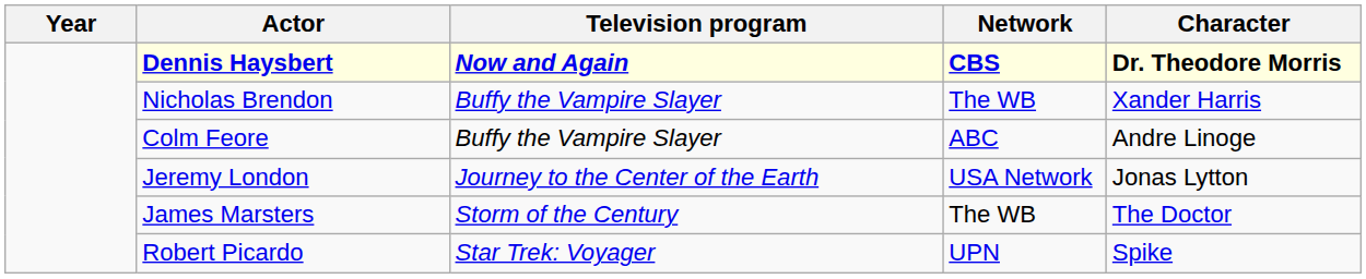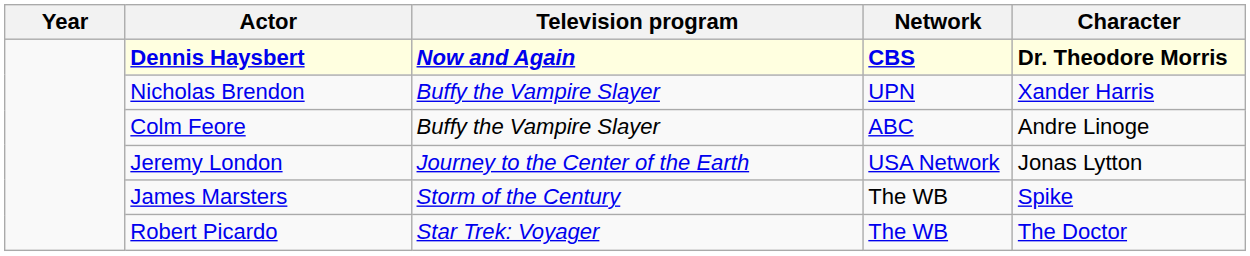Nicholas Brendon | Network: The WB -> UPN
James Marsters | Character: The Doctor -> Spike
Robert Picardo | Network: UPN -> The WB
Robert Picardo | Character: Spike -> The Doctor
